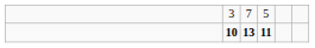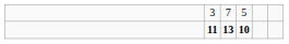row 2 | column 2: 10 -> 11
row 2 | column 4: 11 -> 10
